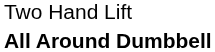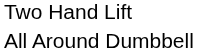row 2 | column 1: bold -> normal
